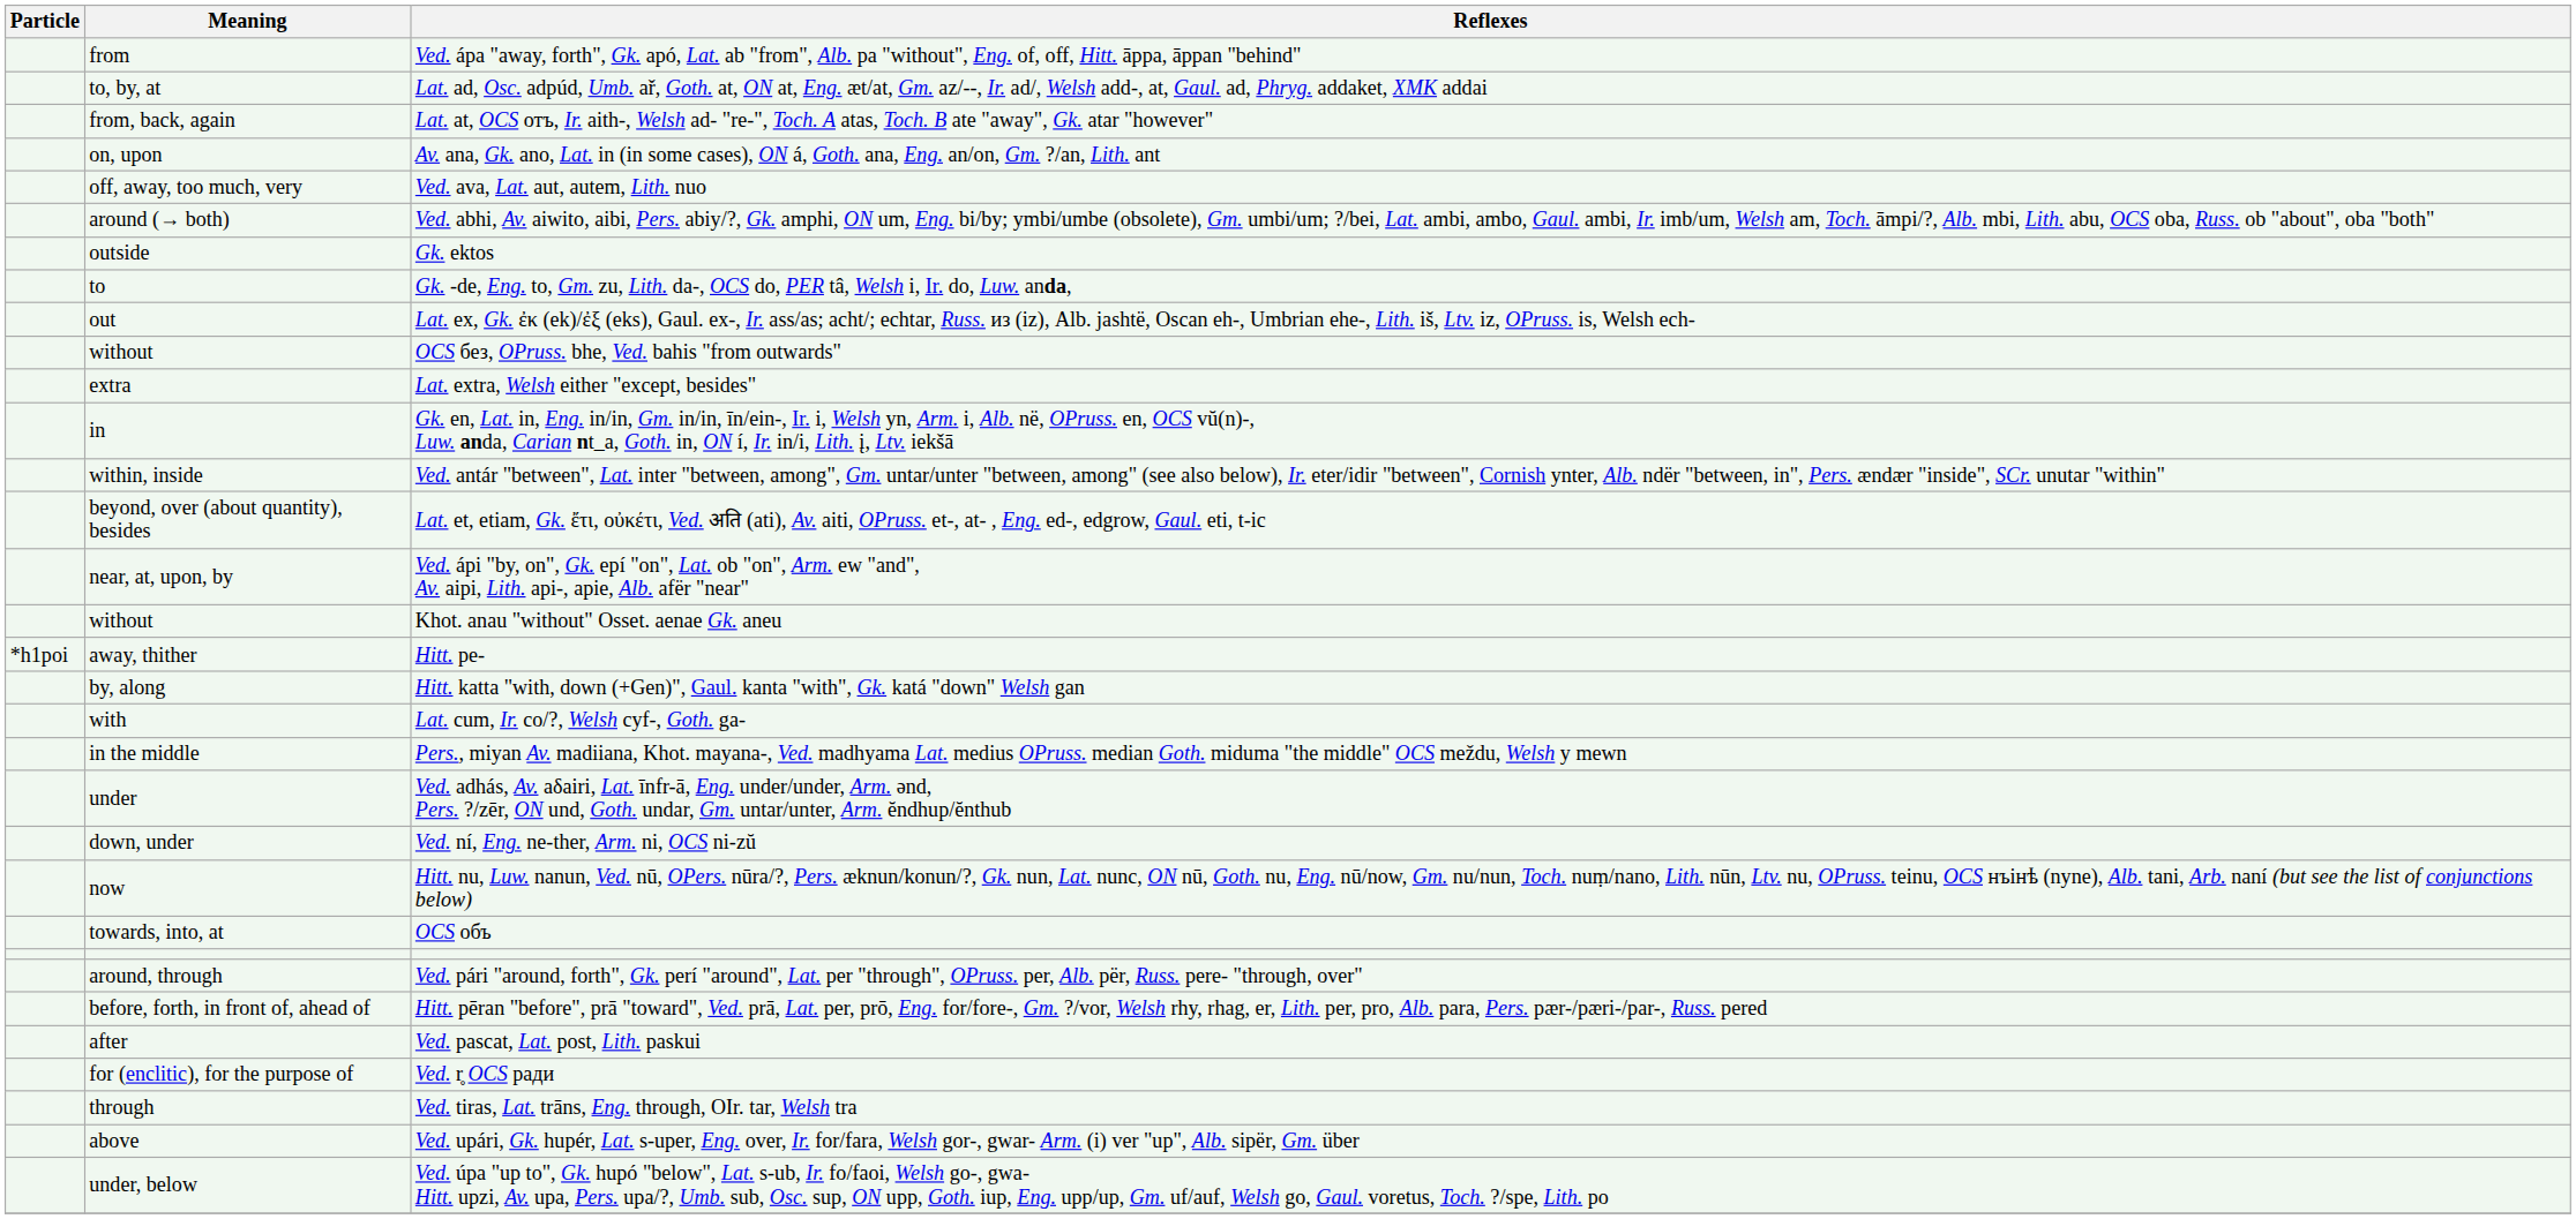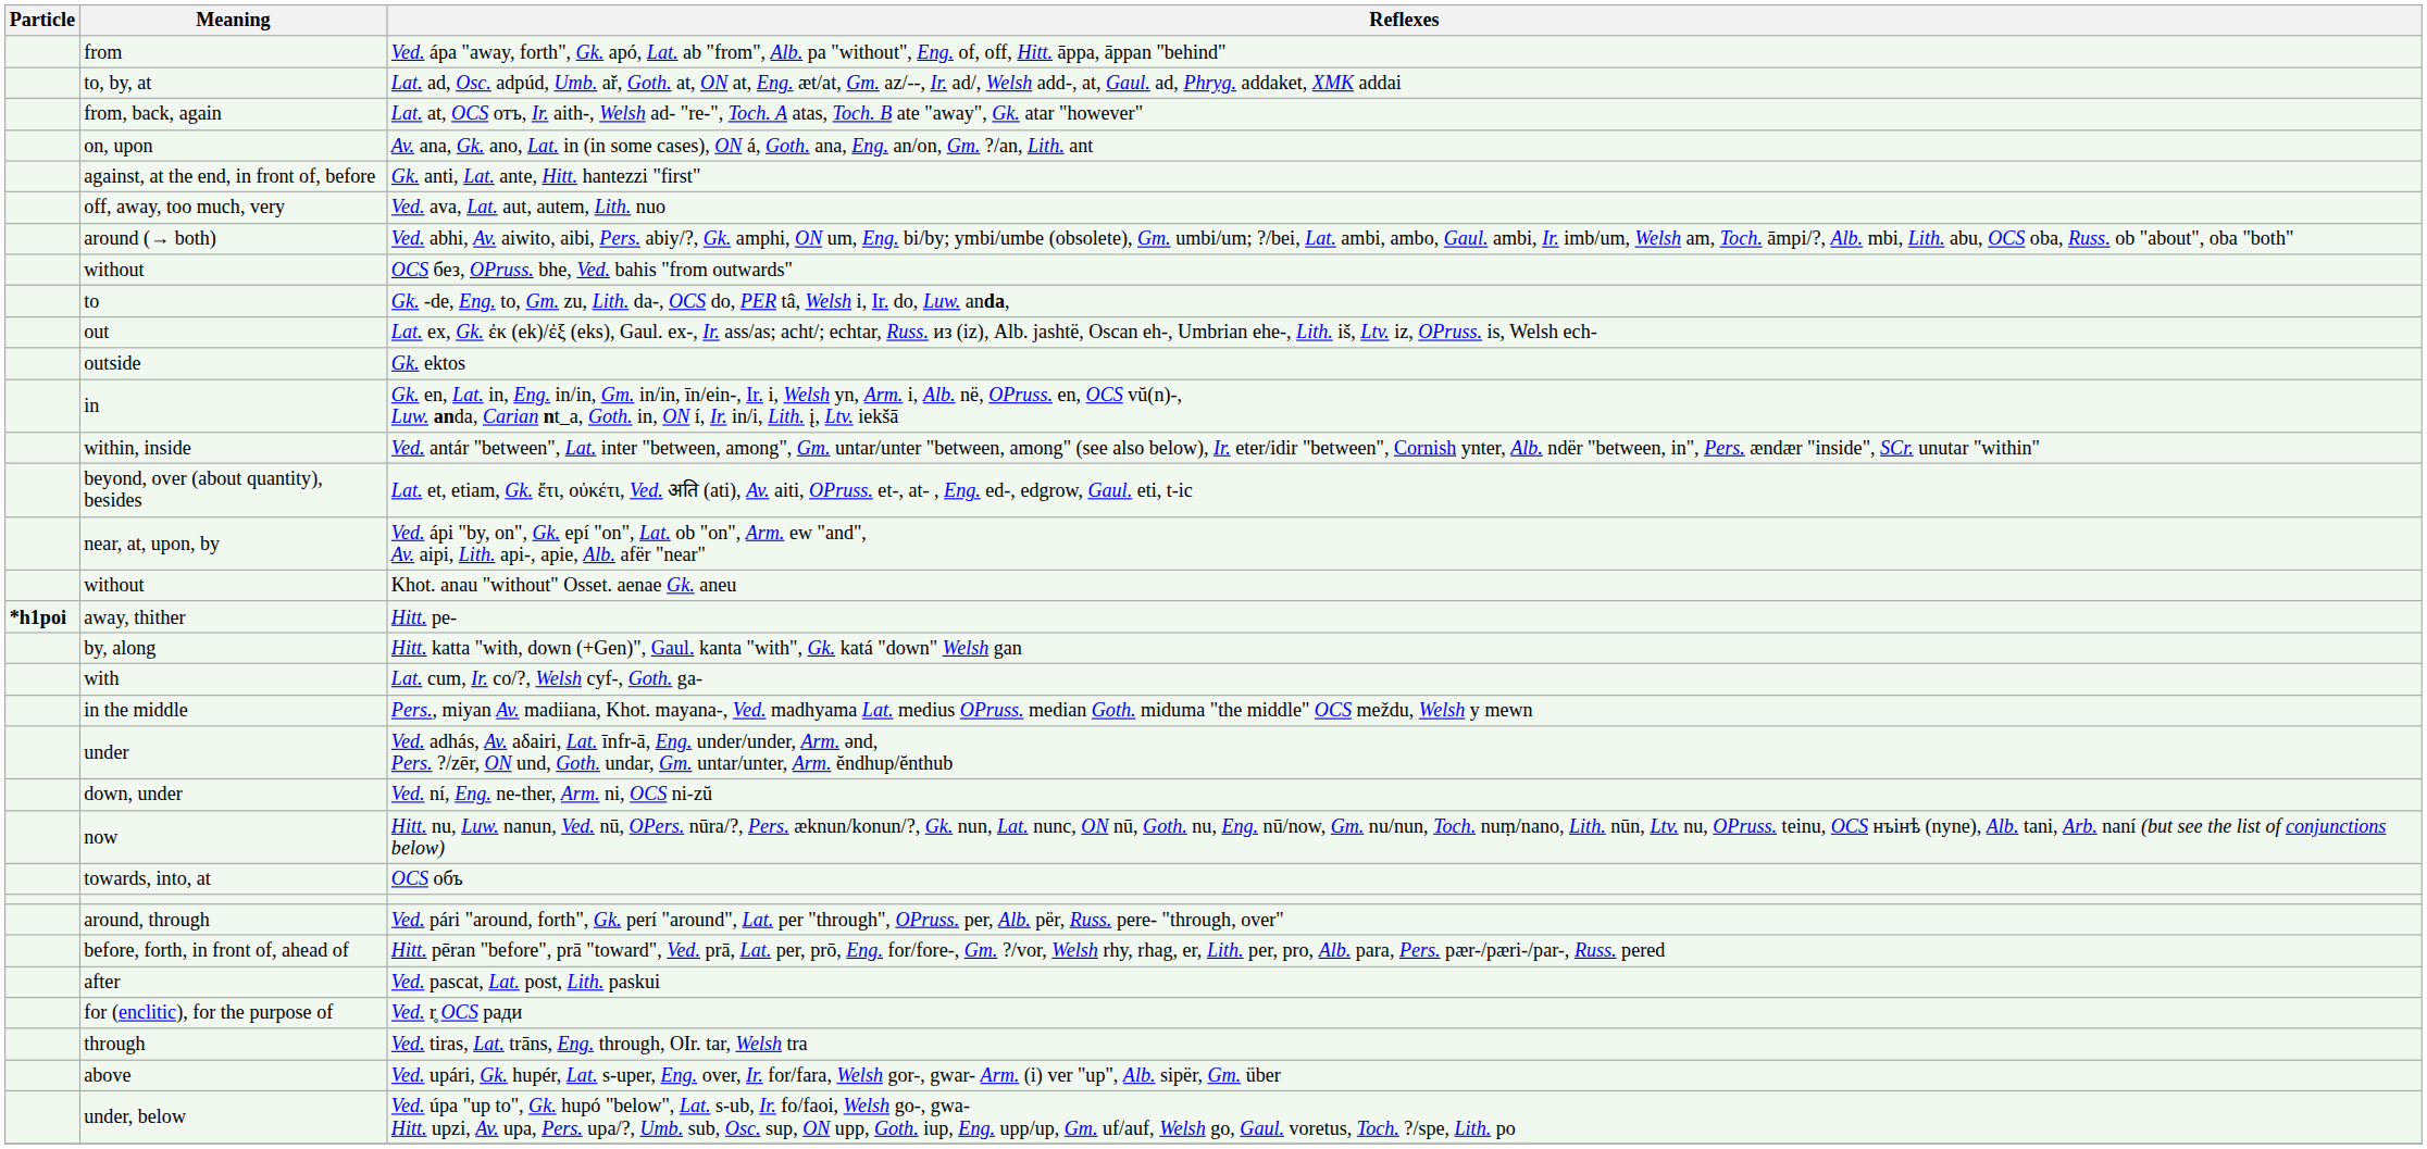+ row: against, at the end, in front of, before | Gk. anti, Lat. ante, Hitt. hantezzi "first"
rows swapped: OCS без, OPruss. bhe, Ved. bahis "from outwards" <-> Gk. ektos
- row: extra | Lat. extra, Welsh either "except, besides"
Hitt. pe- | Particle: normal -> bold
